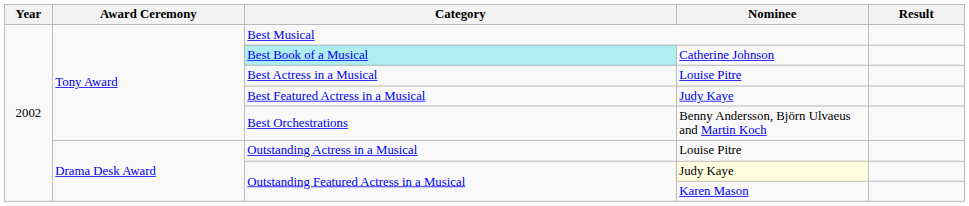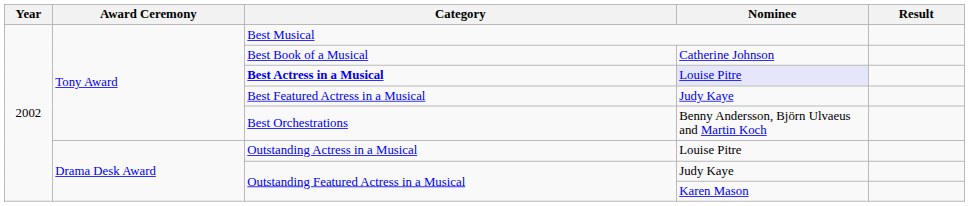Best Book of a Musical | Category: paleturquoise background -> no background
Best Actress in a Musical | Category: normal -> bold
Best Actress in a Musical | Nominee: no background -> lavender background
Outstanding Featured Actress in a Musical / Judy Kaye | Nominee: lightyellow background -> no background
